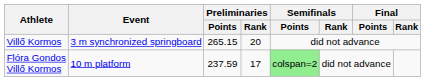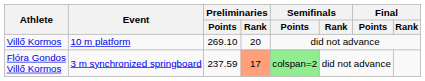Villő Kormos | Event: 3 m synchronized springboard -> 10 m platform
Villő Kormos | Preliminaries / Points: 265.15 -> 269.10
Flóra Gondos Villő Kormos | Event: 10 m platform -> 3 m synchronized springboard
Flóra Gondos Villő Kormos | Preliminaries / Rank: no background -> lightsalmon background
